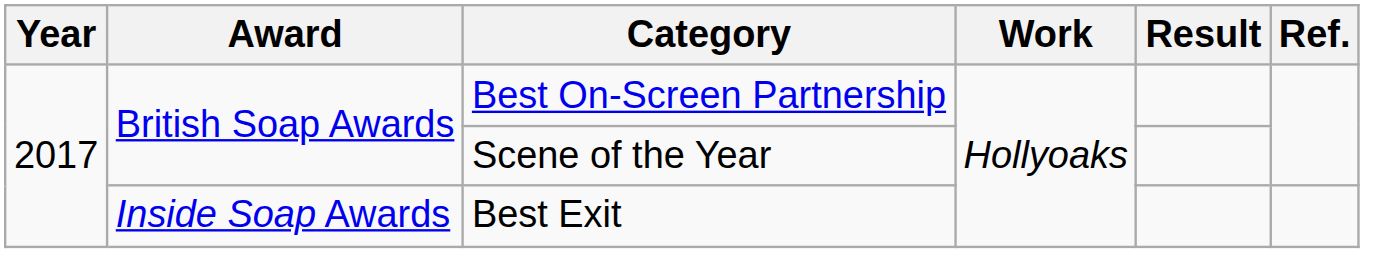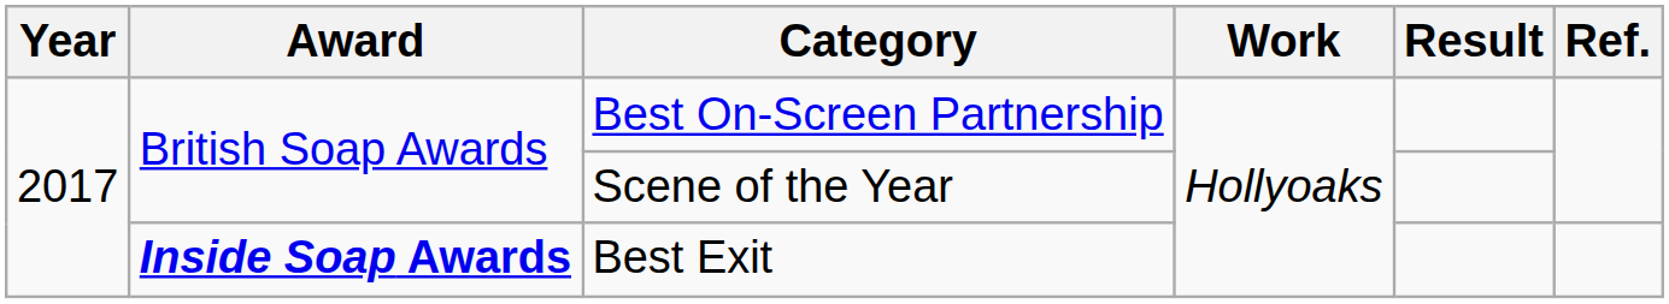Best Exit | Award: normal -> bold
